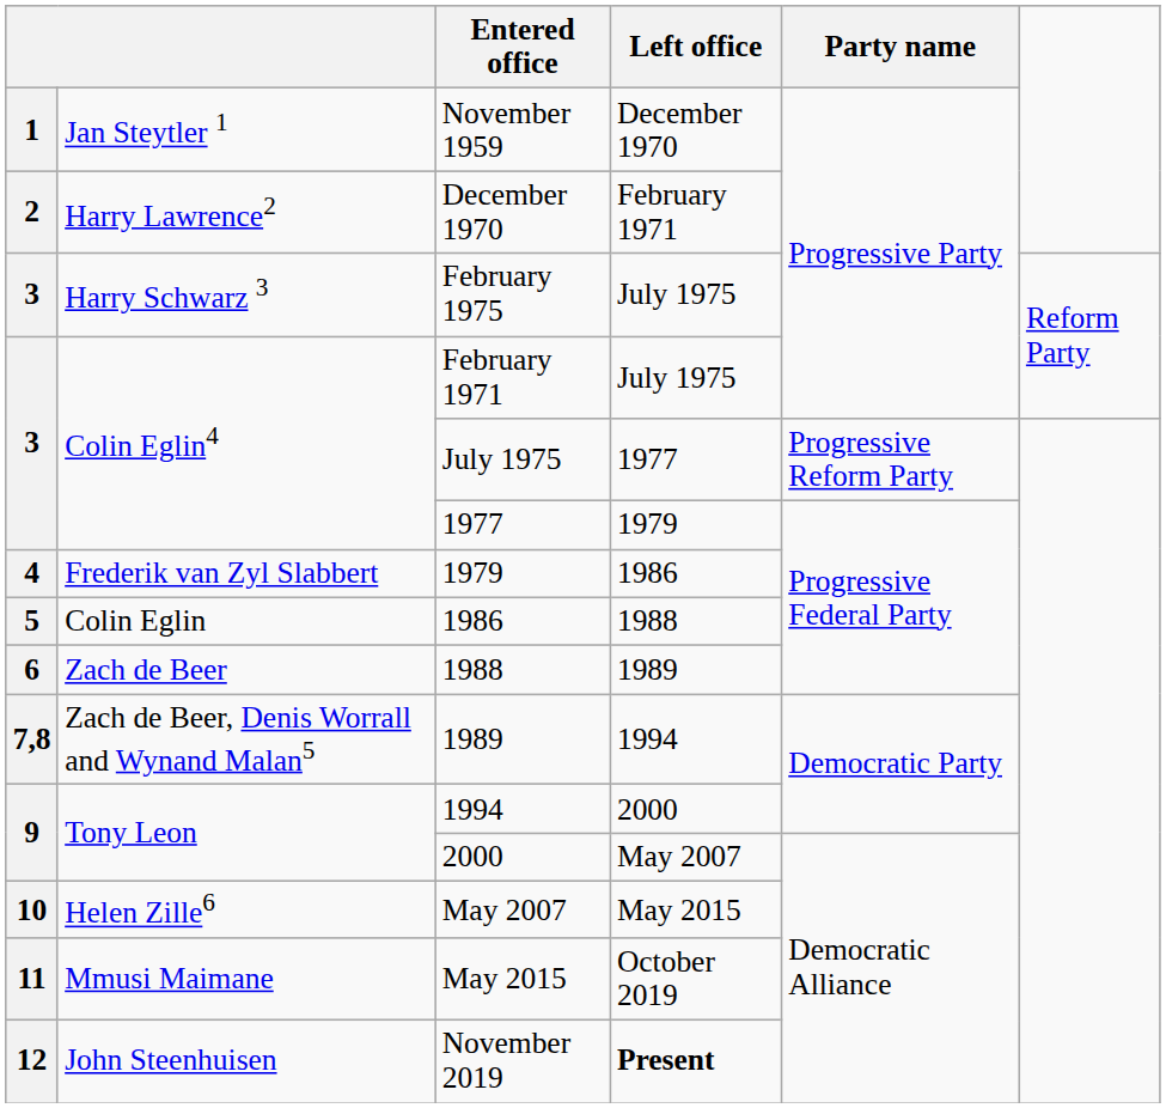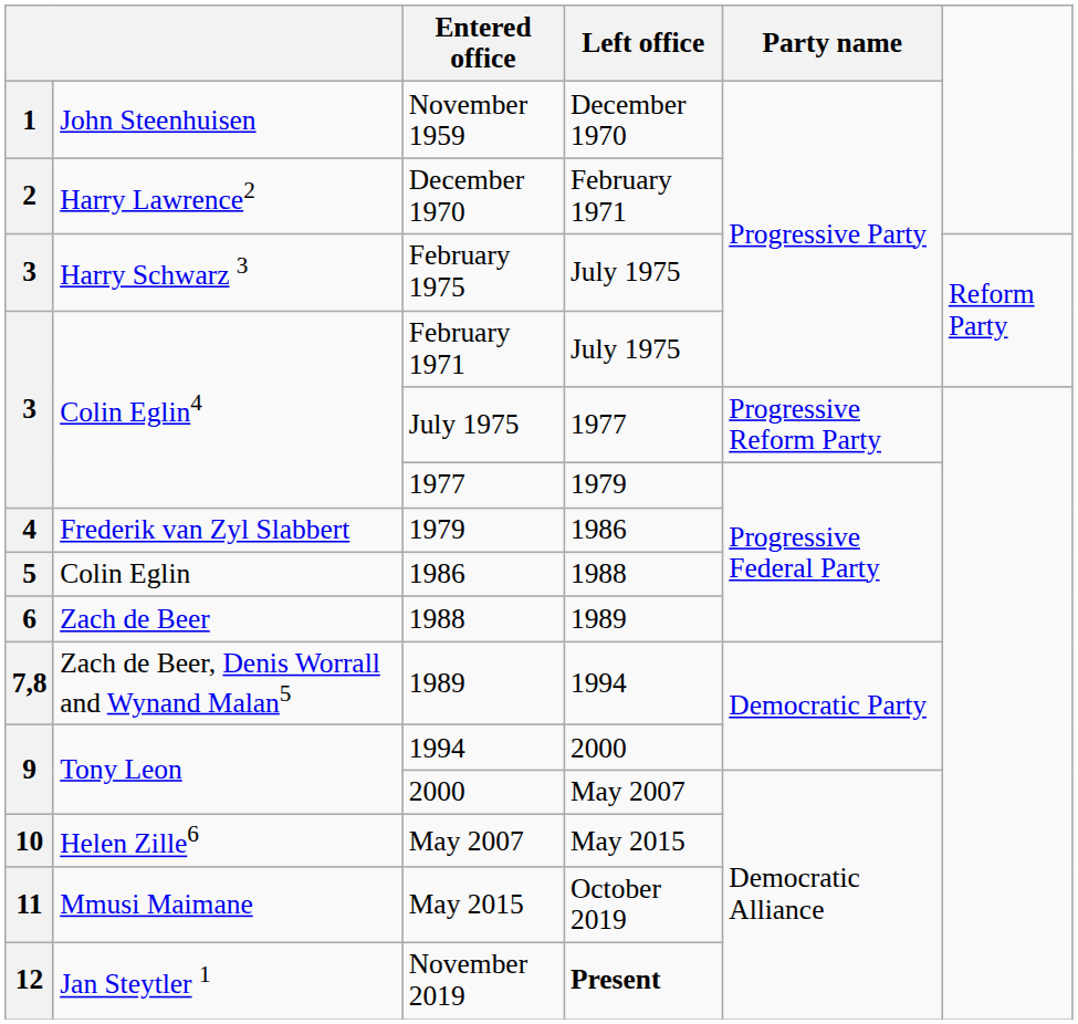November 1959 | column 2: Jan Steytler 1 -> John Steenhuisen
November 2019 | column 2: John Steenhuisen -> Jan Steytler 1
